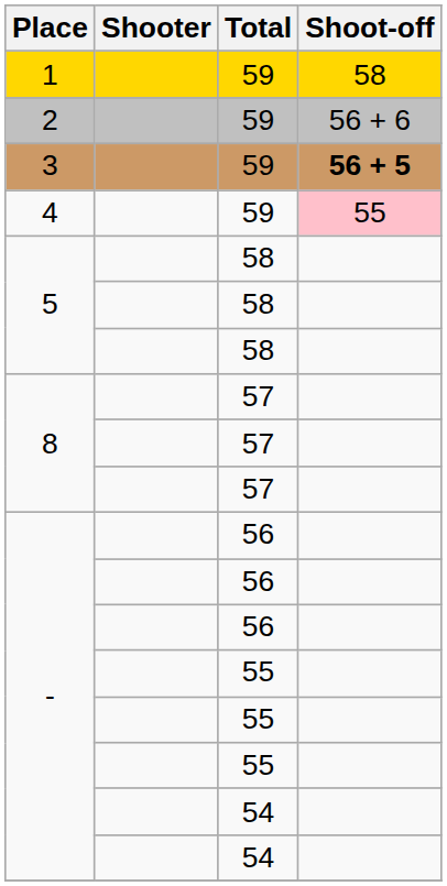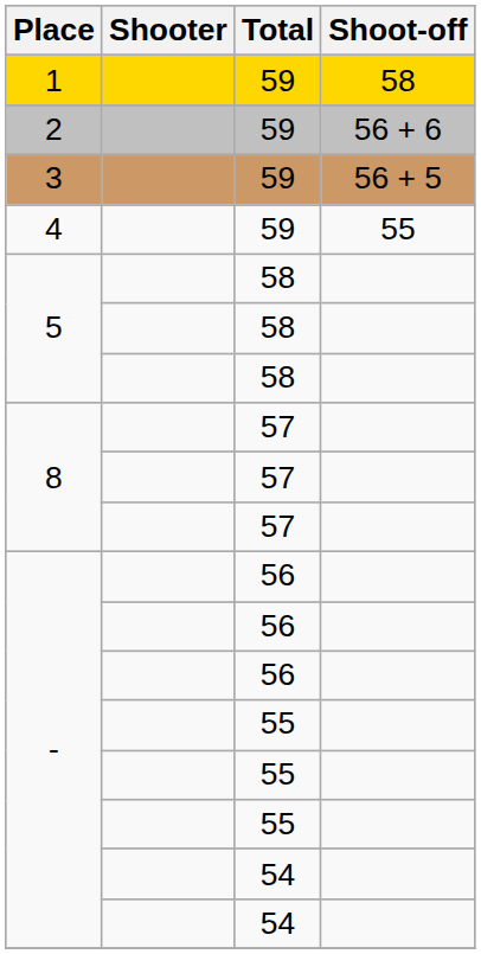3 | Shoot-off: bold -> normal
4 | Shoot-off: pink background -> no background
